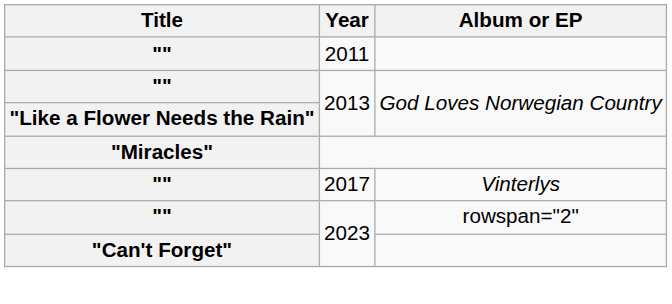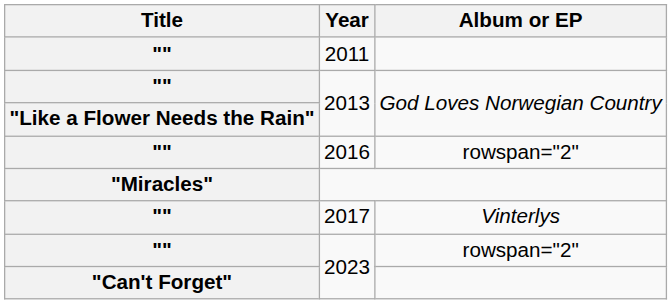+ row: "" | 2016 | rowspan="2"
